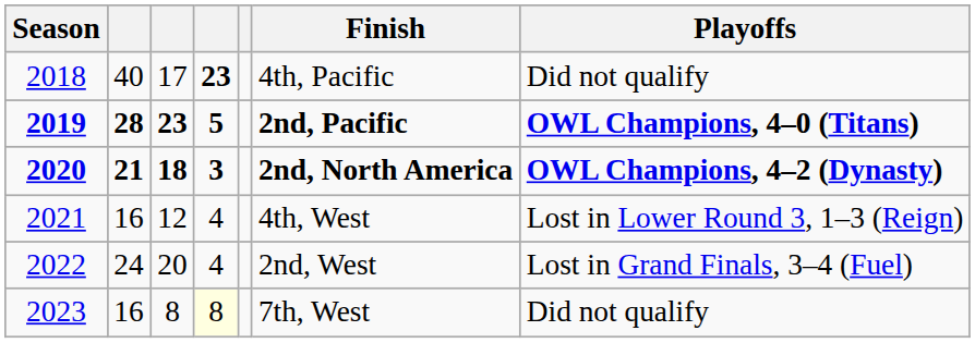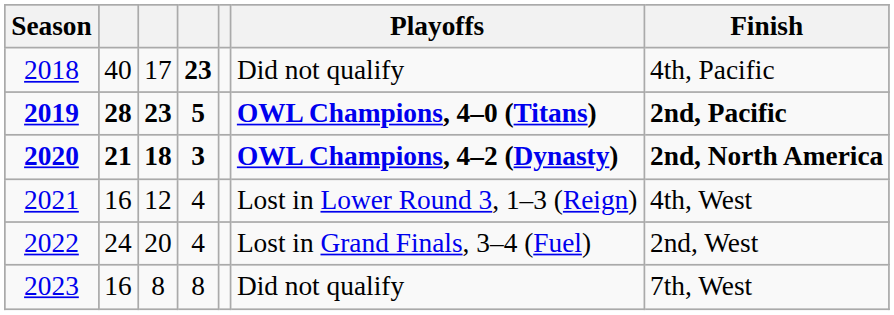columns swapped: Finish <-> Playoffs
2023 | column 4: lightyellow background -> no background
